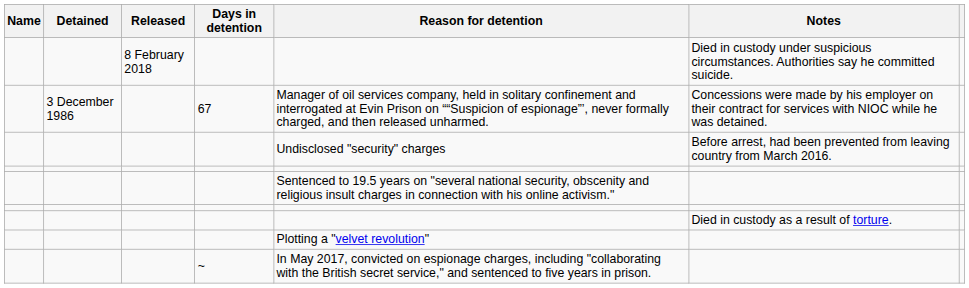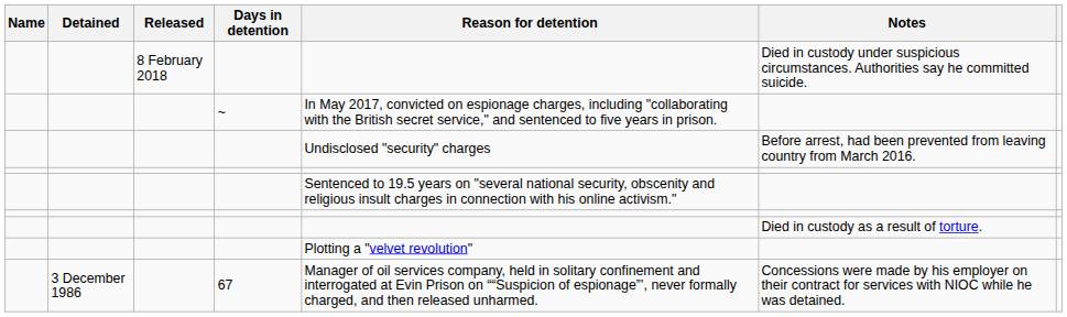rows swapped: ~ <-> 67
